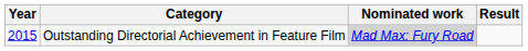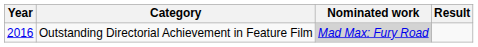Outstanding Directorial Achievement in Feature Film | Year: 2015 -> 2016
